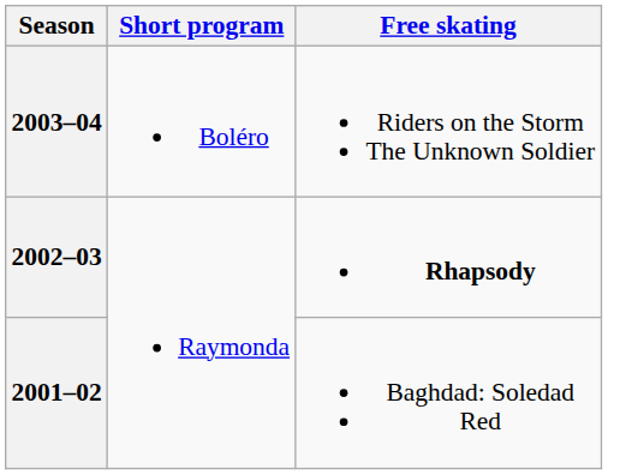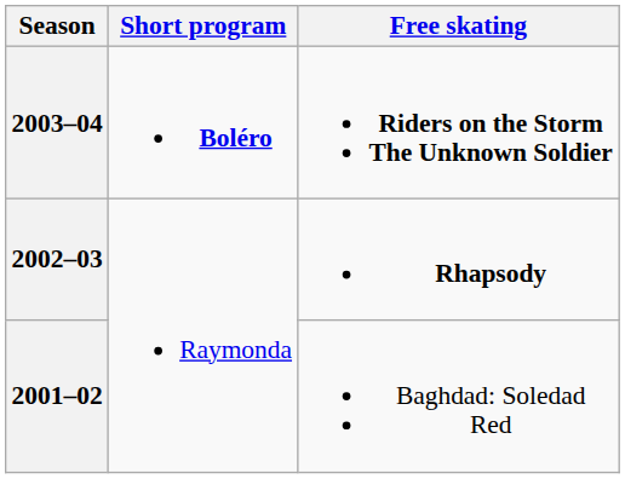2003–04 | Short program: normal -> bold
2003–04 | Free skating: normal -> bold
